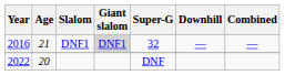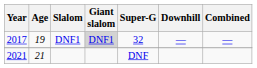row 2 | Year: 2016 -> 2017
row 2 | Age: 21 -> 19
row 3 | Year: 2022 -> 2021
row 3 | Age: 20 -> 21
